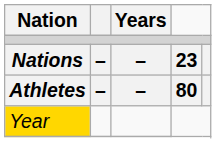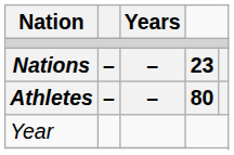Year | Nation: gold background -> no background
